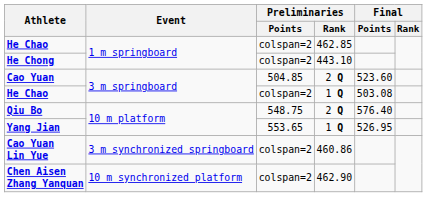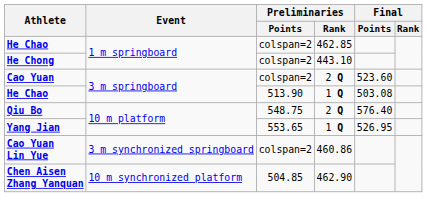Cao Yuan | Preliminaries / Points: 504.85 -> colspan=2
He Chao / 1 Q | Preliminaries / Points: colspan=2 -> 513.90
Chen Aisen Zhang Yanquan | Preliminaries / Points: colspan=2 -> 504.85
